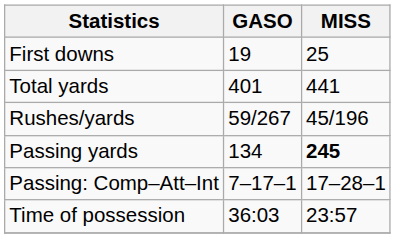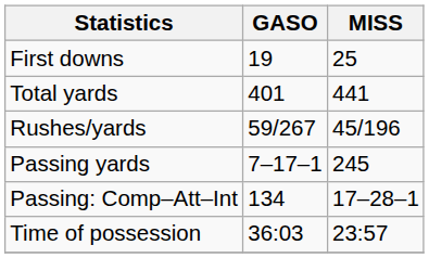Passing yards | GASO: 134 -> 7–17–1
Passing yards | MISS: bold -> normal
Passing: Comp–Att–Int | GASO: 7–17–1 -> 134
